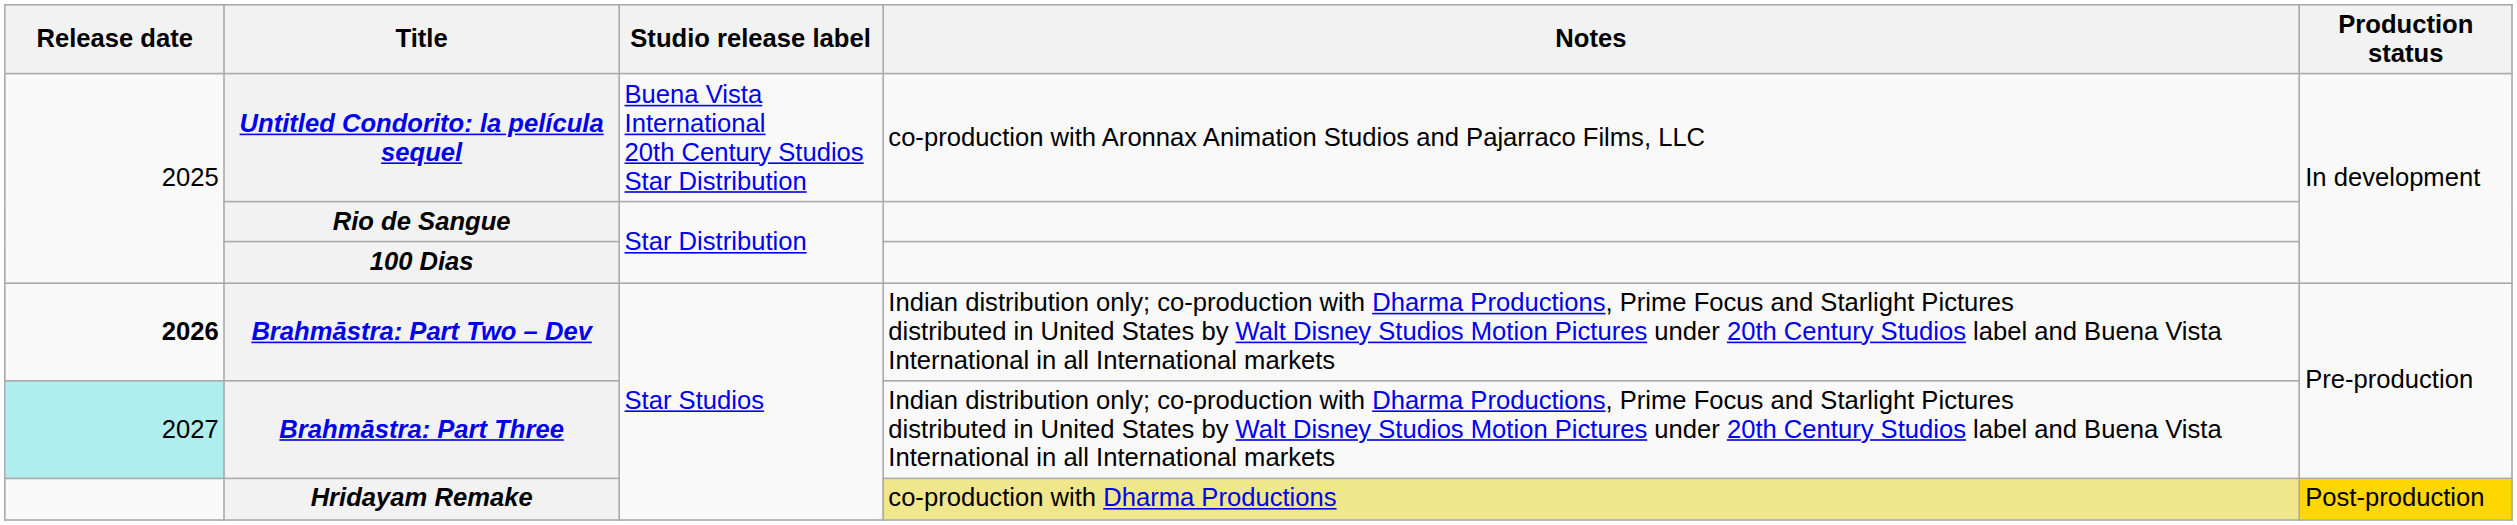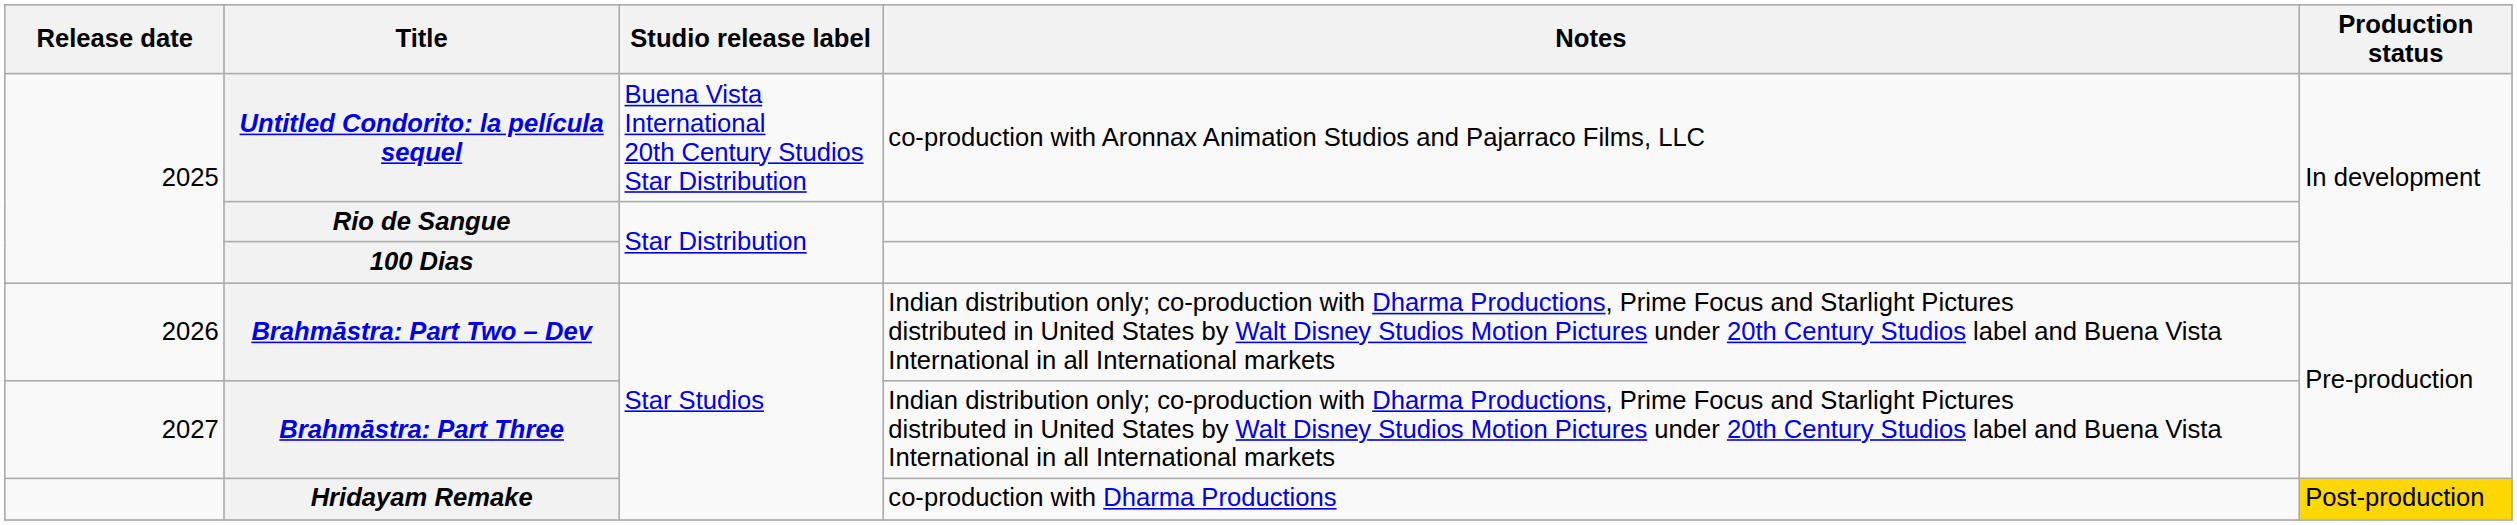Brahmāstra: Part Two – Dev | Release date: bold -> normal
Brahmāstra: Part Three | Release date: paleturquoise background -> no background
Hridayam Remake | Notes: khaki background -> no background
